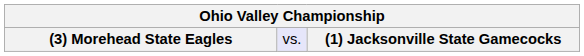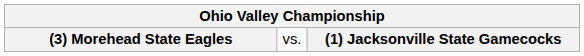(3) Morehead State Eagles | column 2: lavender background -> no background
